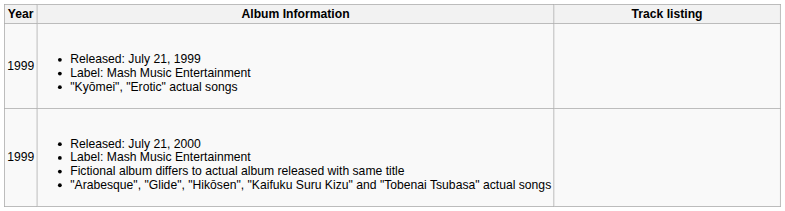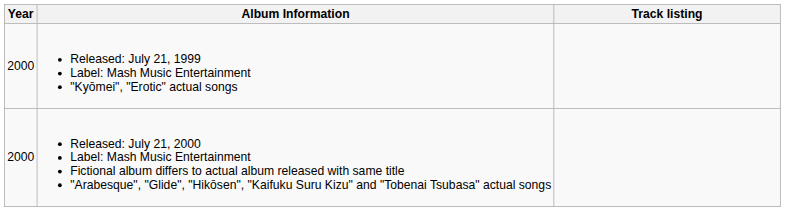row 2 | Year: 1999 -> 2000
row 3 | Year: 1999 -> 2000
